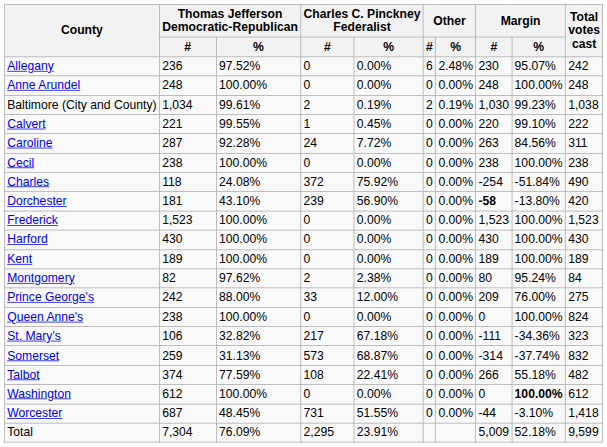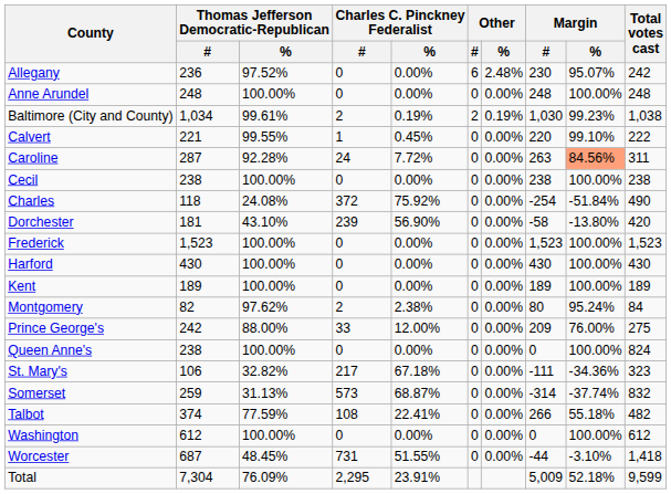Caroline | Margin / %: no background -> lightsalmon background
Dorchester | Margin / #: bold -> normal
Washington | Margin / %: bold -> normal
